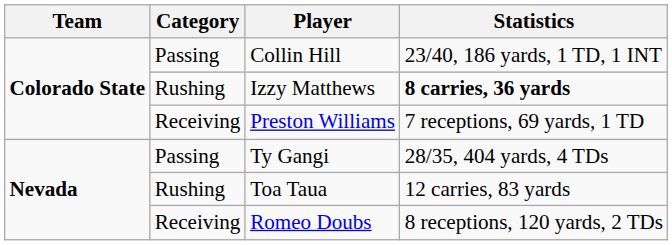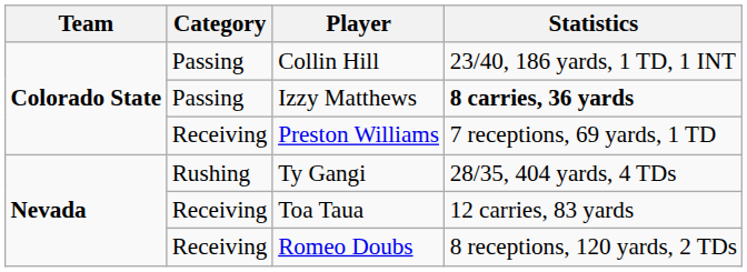Izzy Matthews | Category: Rushing -> Passing
Ty Gangi | Category: Passing -> Rushing
Toa Taua | Category: Rushing -> Receiving
